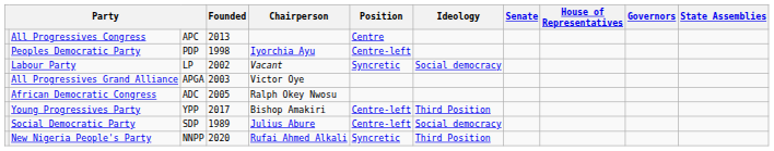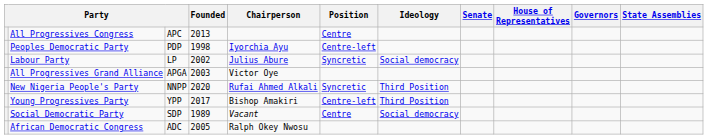Labour Party | Chairperson: Vacant -> Julius Abure
rows swapped: New Nigeria People's Party <-> African Democratic Congress
Social Democratic Party | Chairperson: Julius Abure -> Vacant
Social Democratic Party | Position: Centre-left -> Centre
